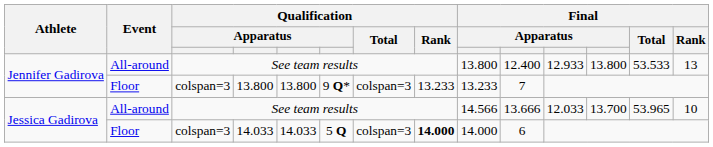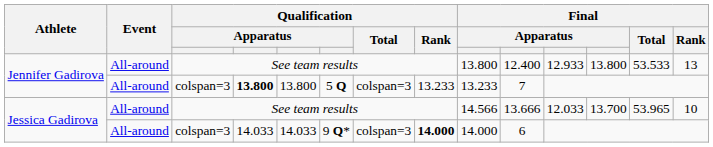row 5 | Event: Floor -> All-around
row 5 | column 4: normal -> bold
row 5 | column 6: 9 Q* -> 5 Q
row 7 | Event: Floor -> All-around
row 7 | column 6: 5 Q -> 9 Q*
